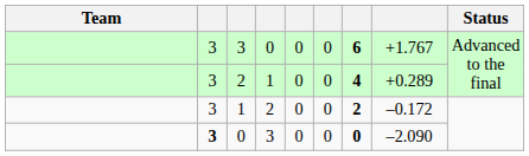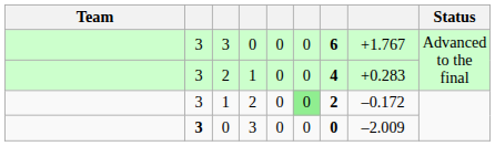row 3 | column 8: +0.289 -> +0.283
row 4 | column 6: no background -> lightgreen background
row 5 | column 8: –2.090 -> –2.009
